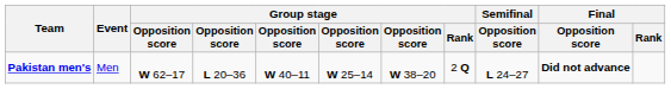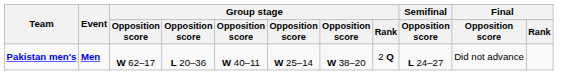Pakistan men's | Event: normal -> bold
Pakistan men's | Final / Opposition score: bold -> normal
